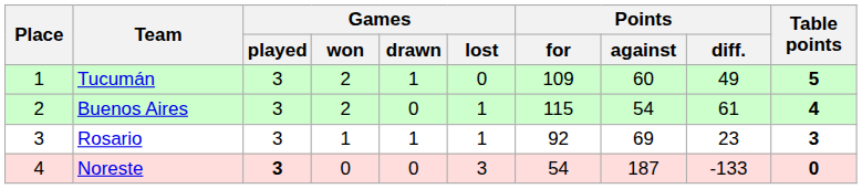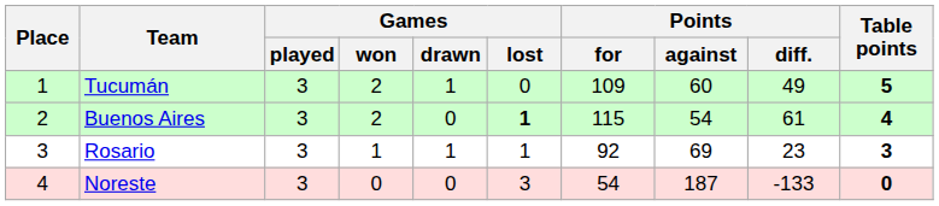Buenos Aires | Games / lost: normal -> bold
Noreste | Games / played: bold -> normal
